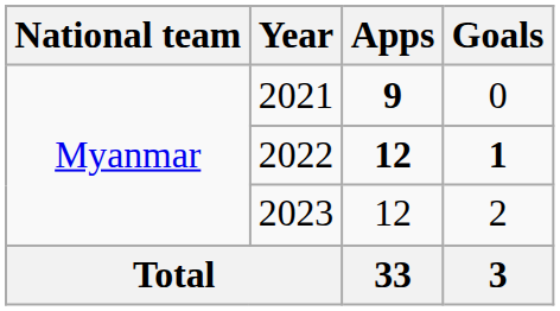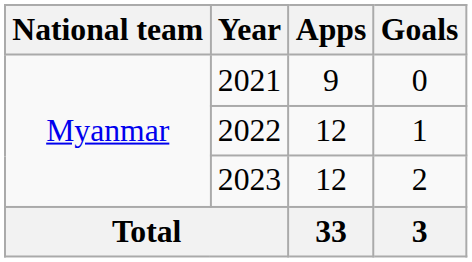2021 | Apps: bold -> normal
2022 | Apps: bold -> normal
2022 | Goals: bold -> normal
